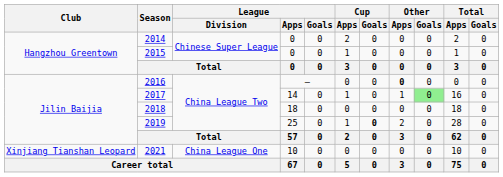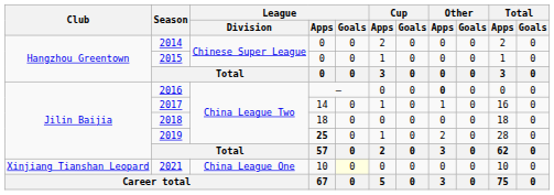2017 | Other / Goals: lightgreen background -> no background
2019 | League / Apps: normal -> bold
2019 | Cup / Goals: bold -> normal
2021 | League / Goals: no background -> lightyellow background
